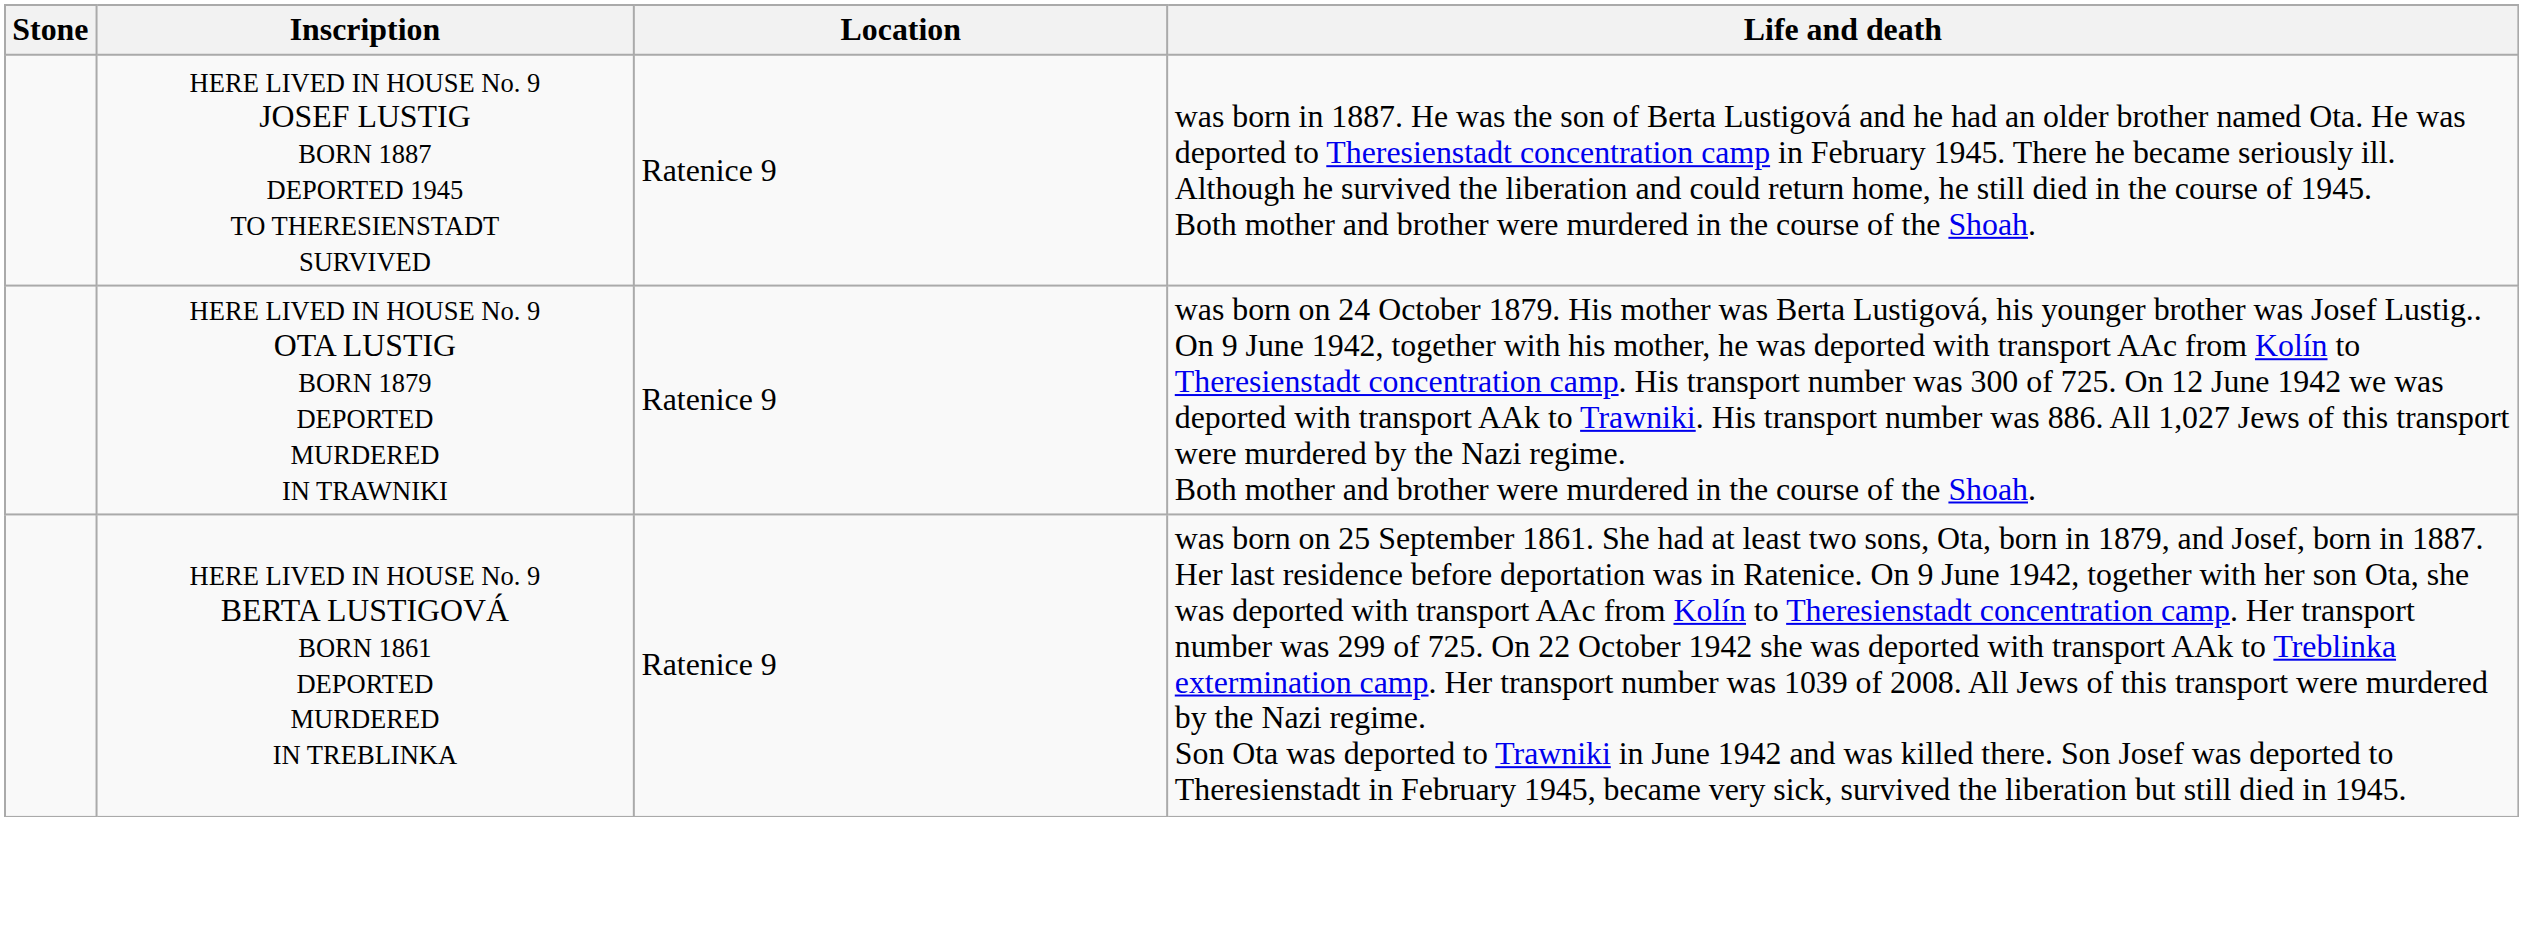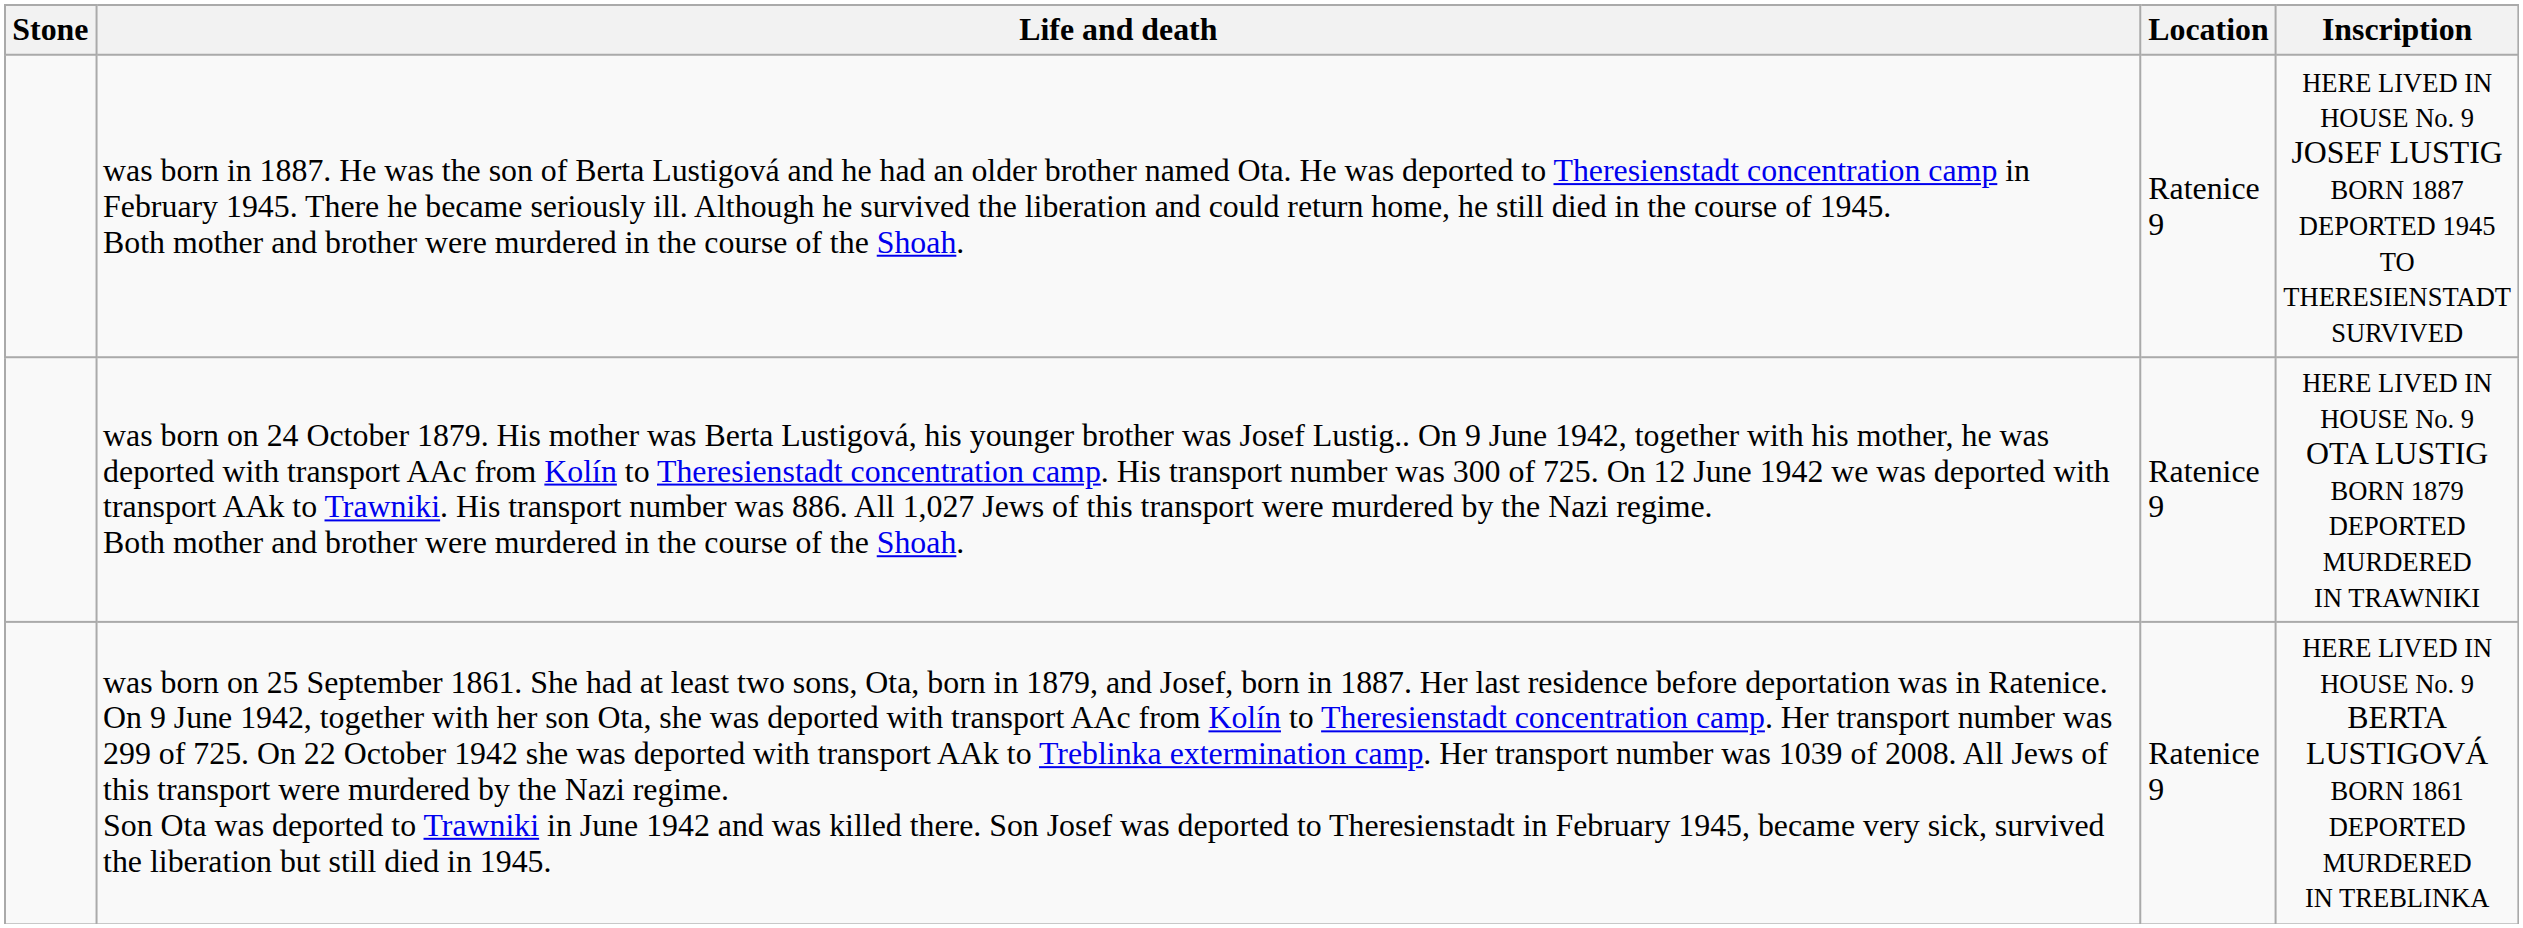columns swapped: Inscription <-> Life and death
